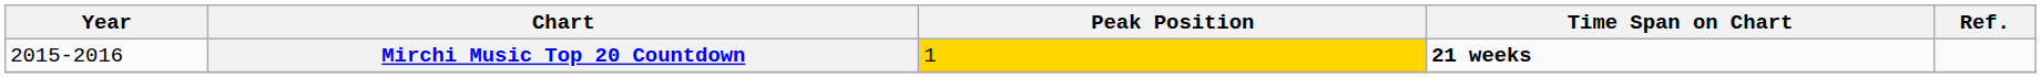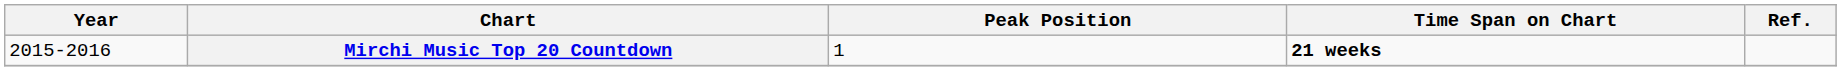Mirchi Music Top 20 Countdown | Peak Position: gold background -> no background
